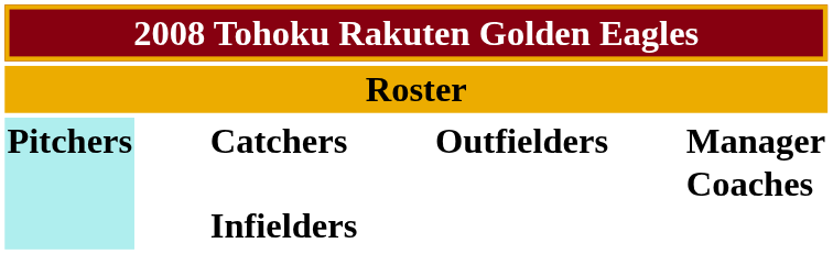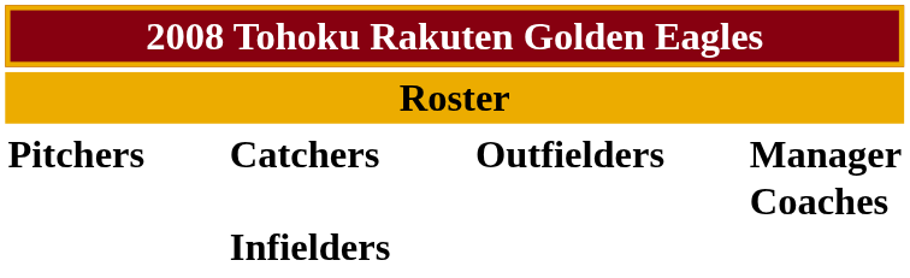Pitchers | column 1: paleturquoise background -> no background
